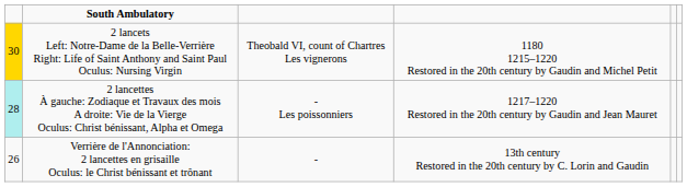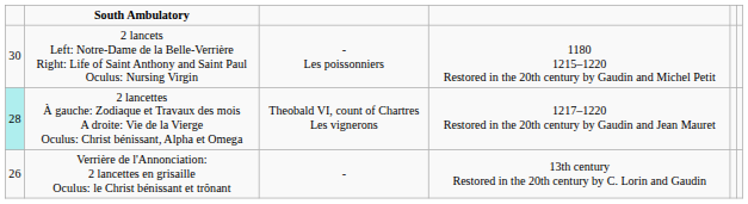row 2 | column 1: gold background -> no background
row 2 | column 3: Theobald VI, count of Chartres Les vignerons -> - Les poissonniers
row 3 | column 3: - Les poissonniers -> Theobald VI, count of Chartres Les vignerons
